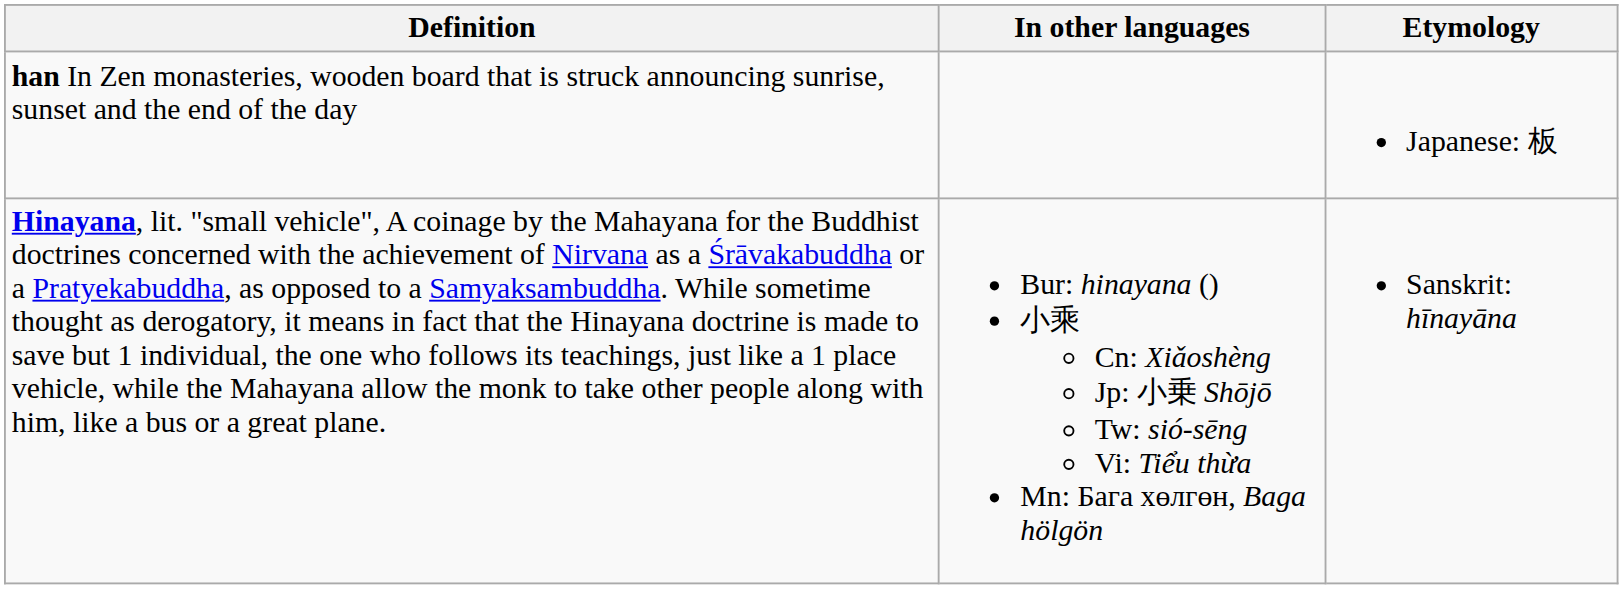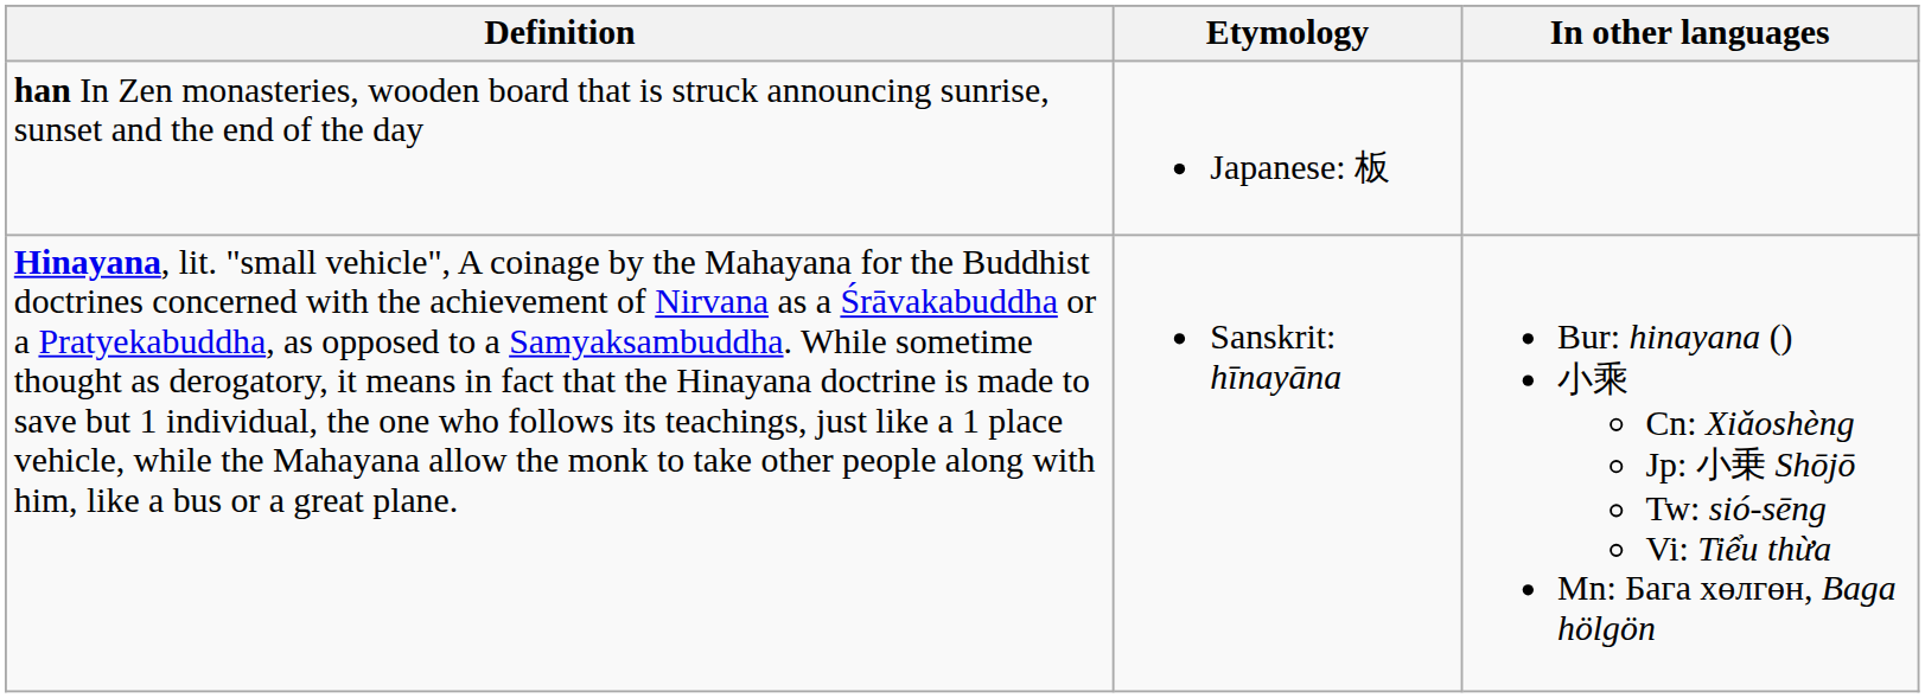columns swapped: Etymology <-> In other languages
